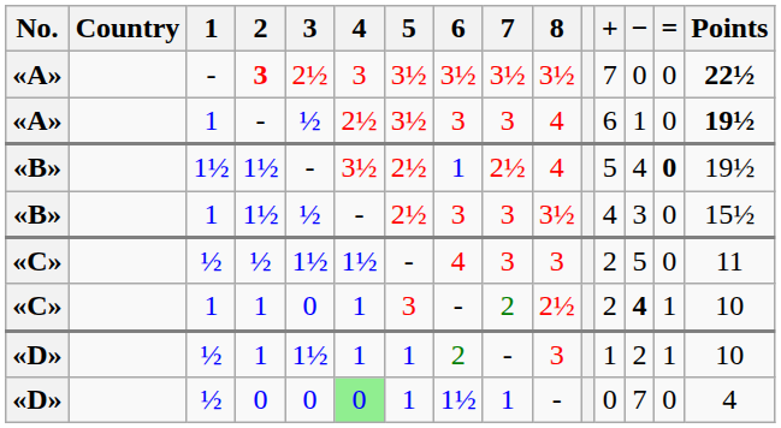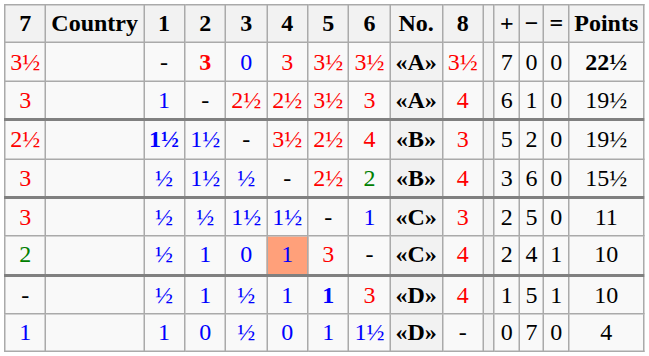columns swapped: No. <-> 7
row 2 | 3: 2½ -> 0
row 3 | 3: ½ -> 2½
row 3 | Points: bold -> normal
row 4 | 1: normal -> bold
row 4 | 6: 1 -> 4
row 4 | 8: 4 -> 3
row 4 | −: 4 -> 2
row 4 | =: bold -> normal
row 5 | 1: 1 -> ½
row 5 | 6: 3 -> 2
row 5 | 8: 3½ -> 4
row 5 | +: 4 -> 3
row 5 | −: 3 -> 6
row 6 | 6: 4 -> 1
row 7 | 1: 1 -> ½
row 7 | 4: no background -> lightsalmon background
row 7 | 8: 2½ -> 4
row 7 | −: bold -> normal
row 8 | 3: 1½ -> ½
row 8 | 5: normal -> bold
row 8 | 6: 2 -> 3
row 8 | 8: 3 -> 4
row 8 | −: 2 -> 5
row 9 | 1: ½ -> 1
row 9 | 3: 0 -> ½
row 9 | 4: lightgreen background -> no background
